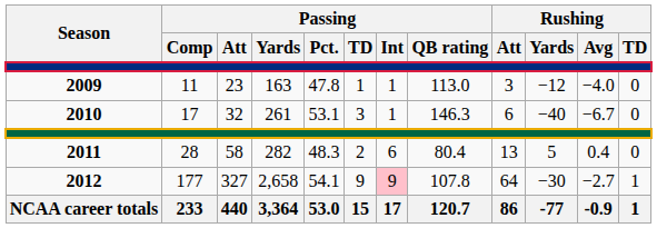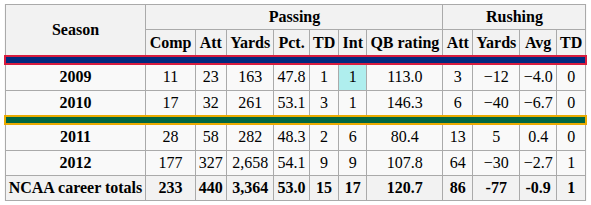2009 | Passing / Int: no background -> paleturquoise background
2012 | Passing / Int: pink background -> no background
